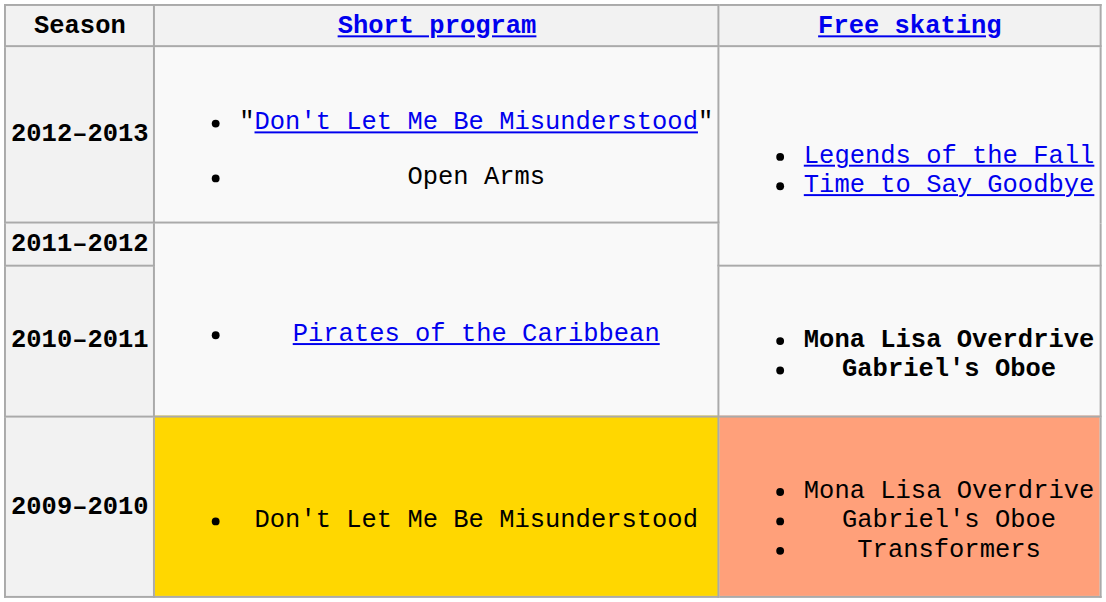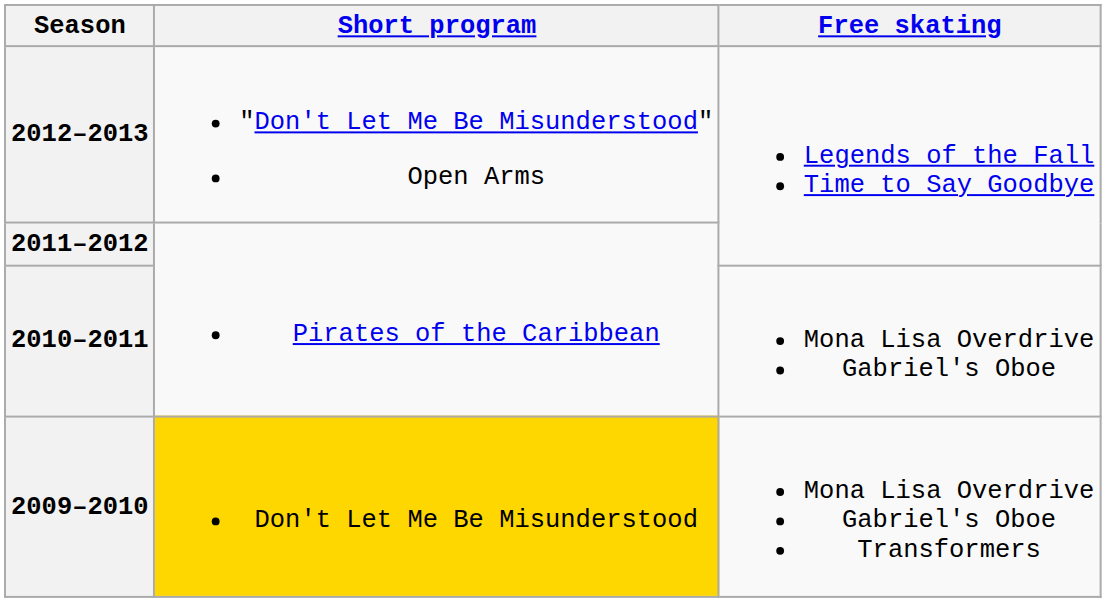2010–2011 | Free skating: bold -> normal
2009–2010 | Free skating: lightsalmon background -> no background
